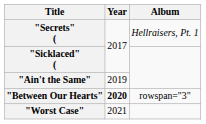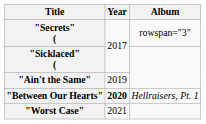"Secrets" ( | Album: Hellraisers, Pt. 1 -> rowspan="3"
"Between Our Hearts" | Album: rowspan="3" -> Hellraisers, Pt. 1
